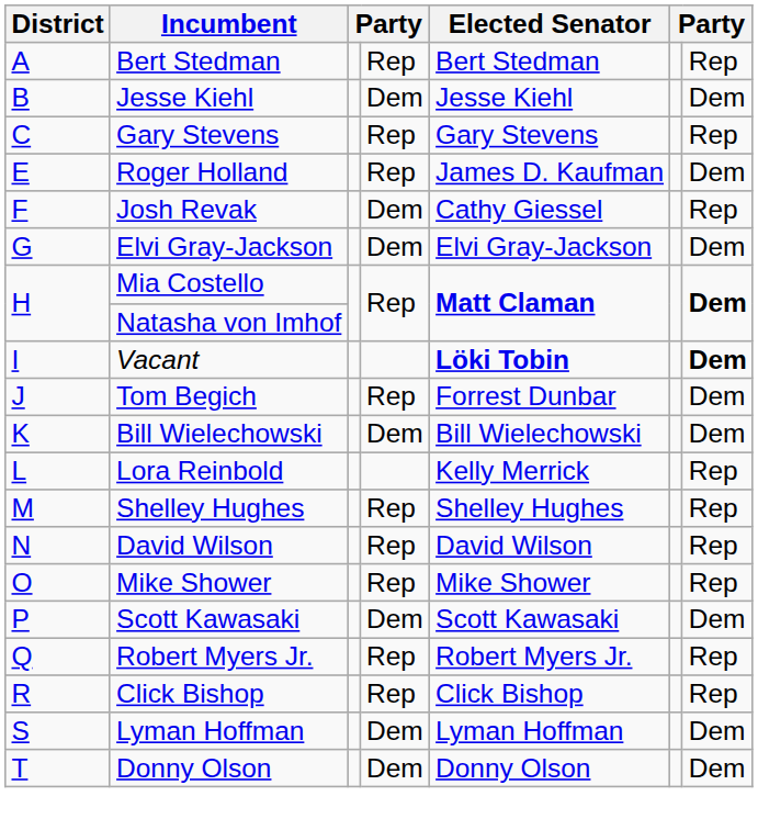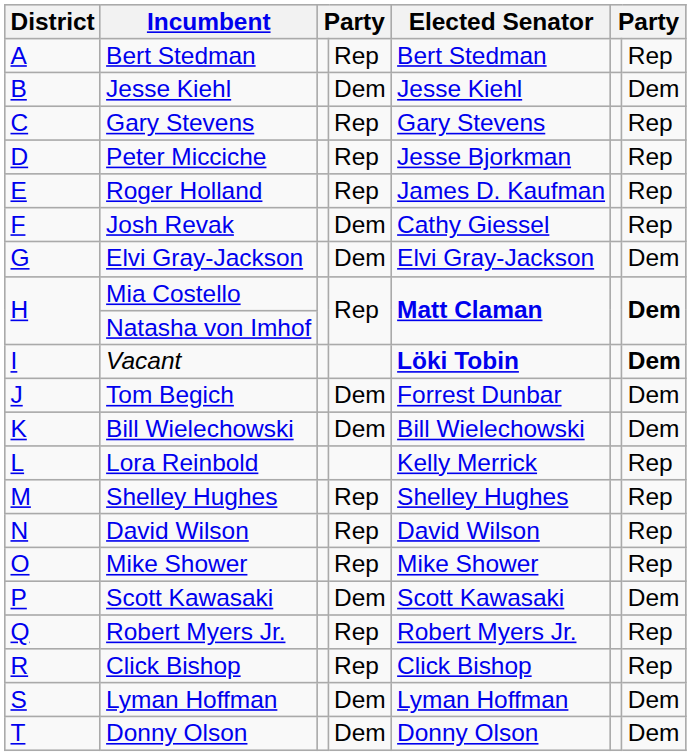+ row: D | Peter Micciche | Rep | Jesse Bjorkman | Rep
Roger Holland | column 7: Dem -> Rep
Tom Begich | column 4: Rep -> Dem
